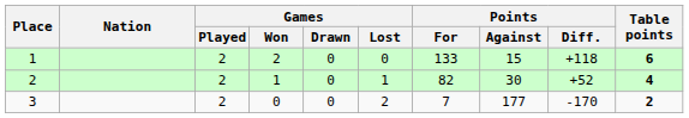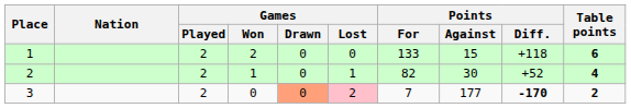3 | Games / Drawn: no background -> lightsalmon background
3 | Games / Lost: no background -> pink background
3 | Points / Diff.: normal -> bold
